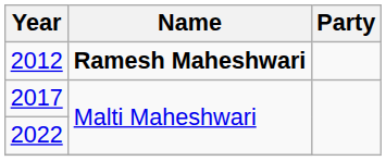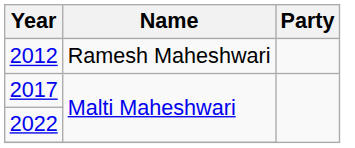2012 | Name: bold -> normal
